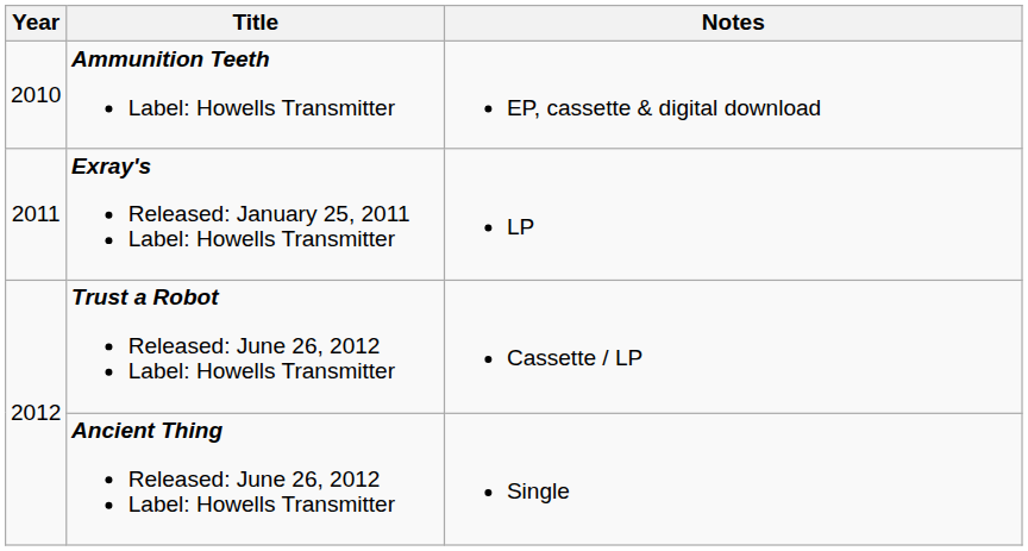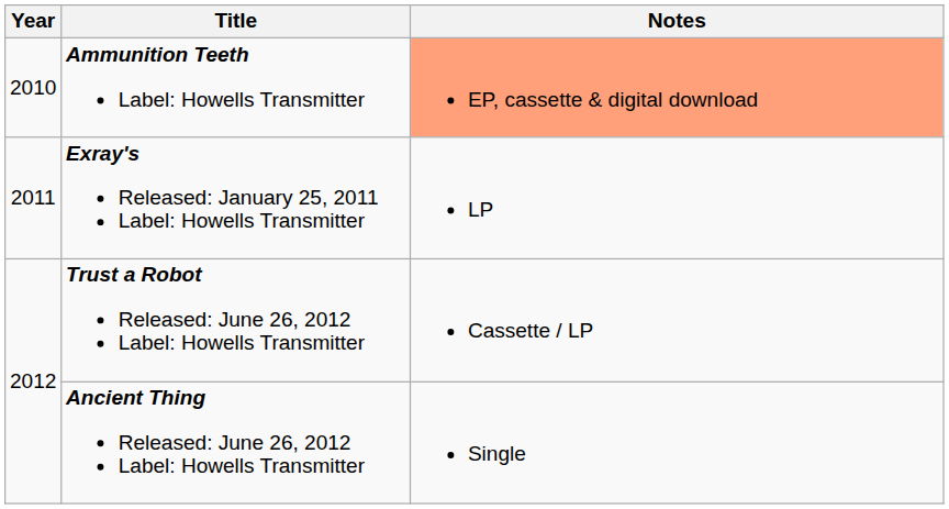Ammunition Teeth Label: Howells Transmitter | Notes: no background -> lightsalmon background
